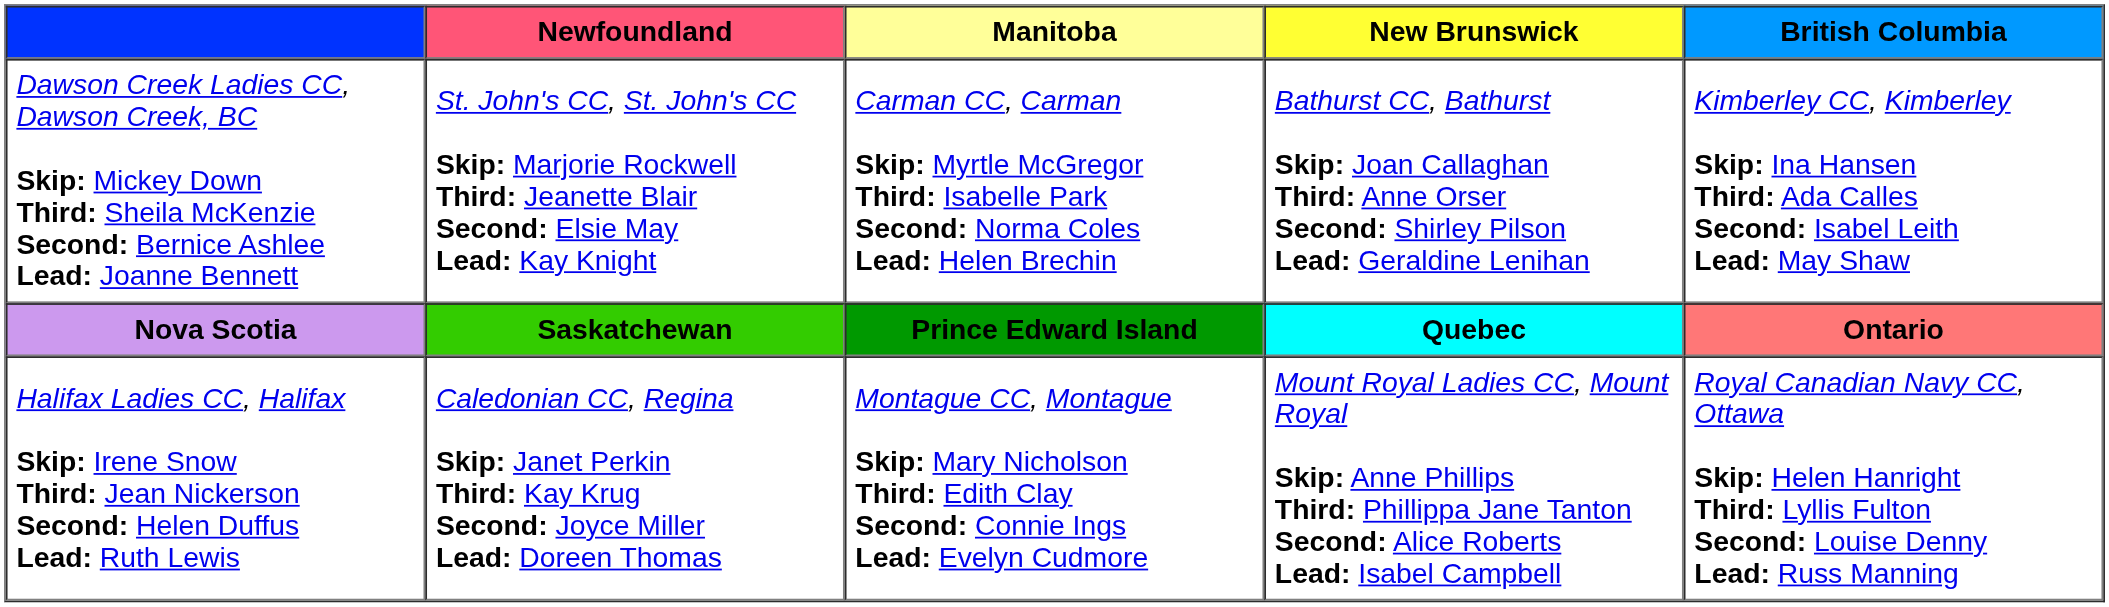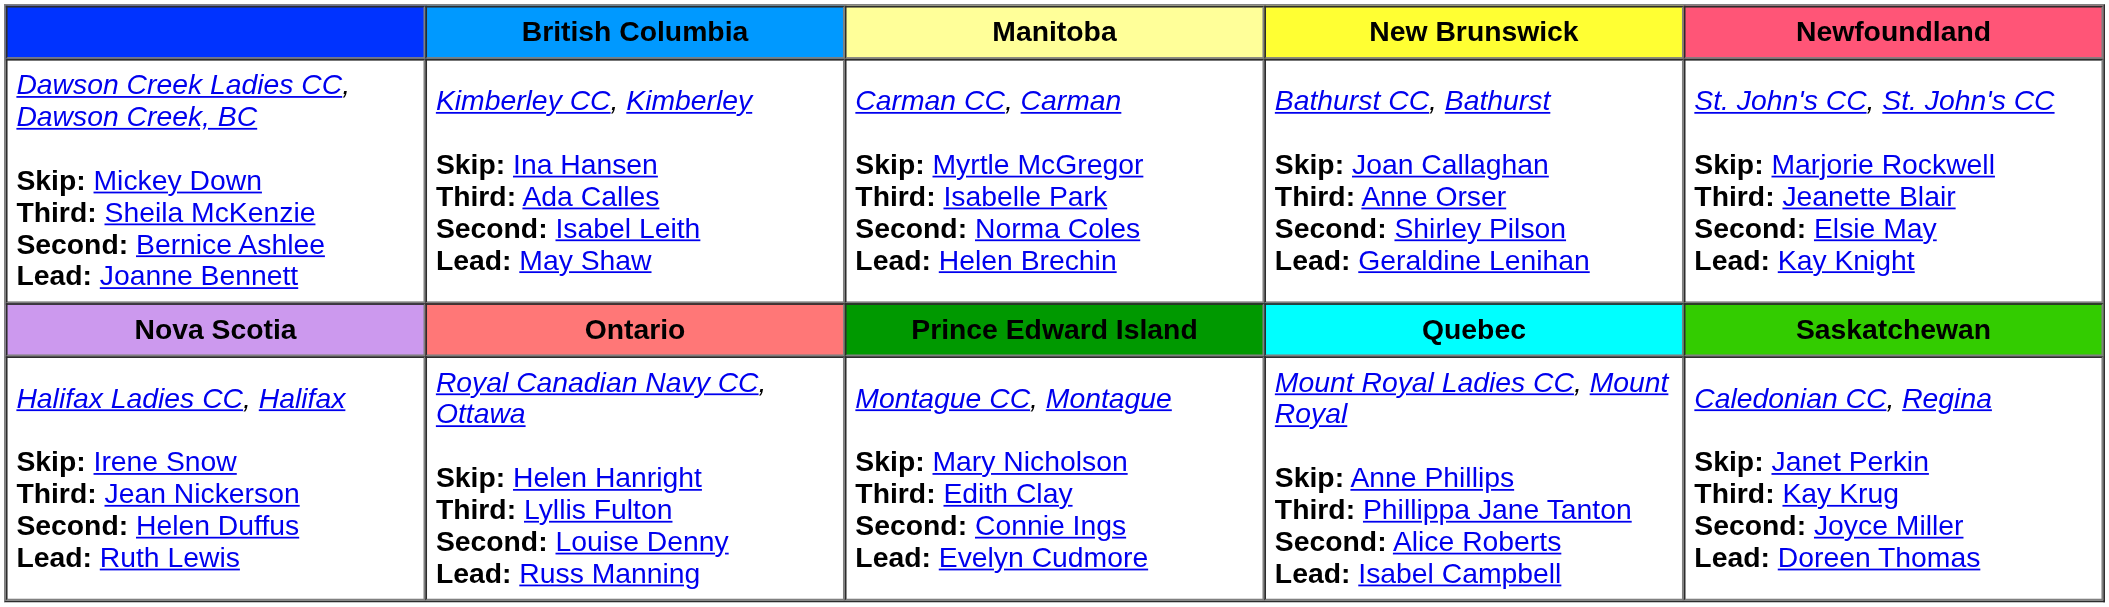columns swapped: British Columbia <-> Newfoundland
